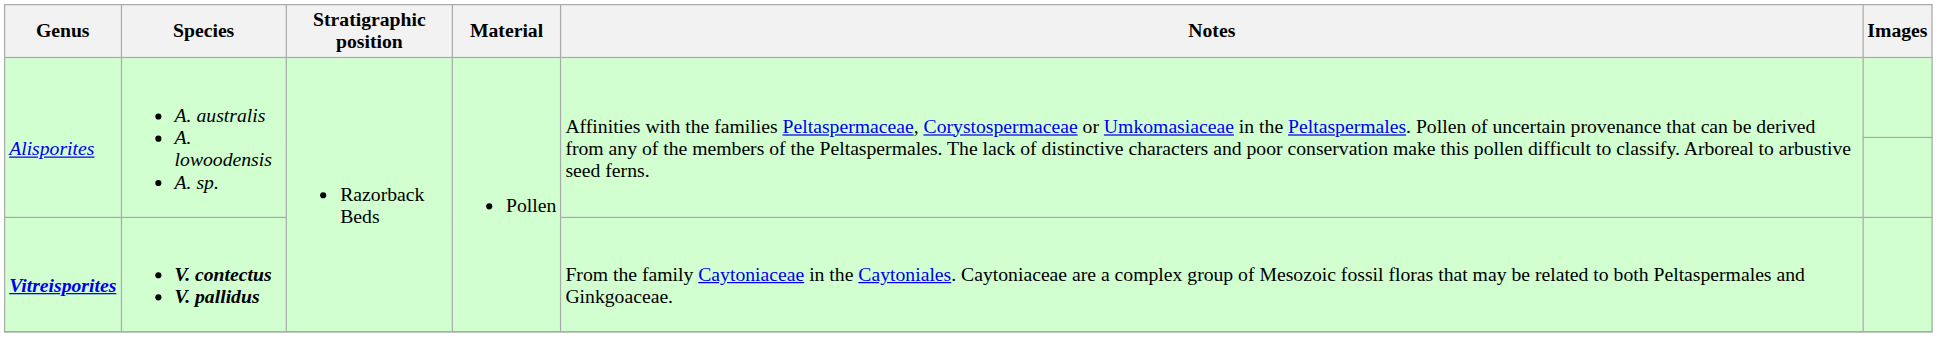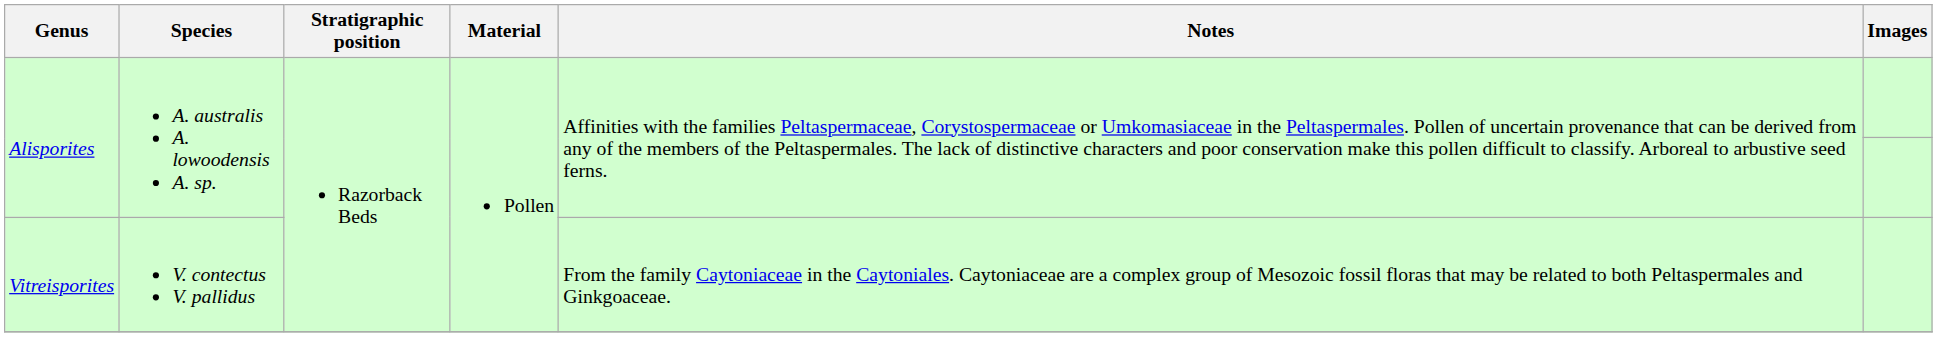Vitreisporites | Genus: bold -> normal
Vitreisporites | Species: bold -> normal
